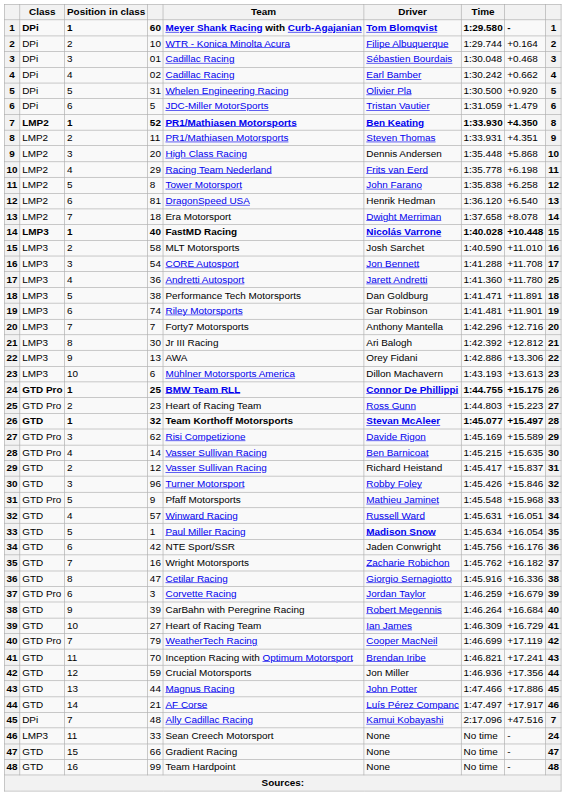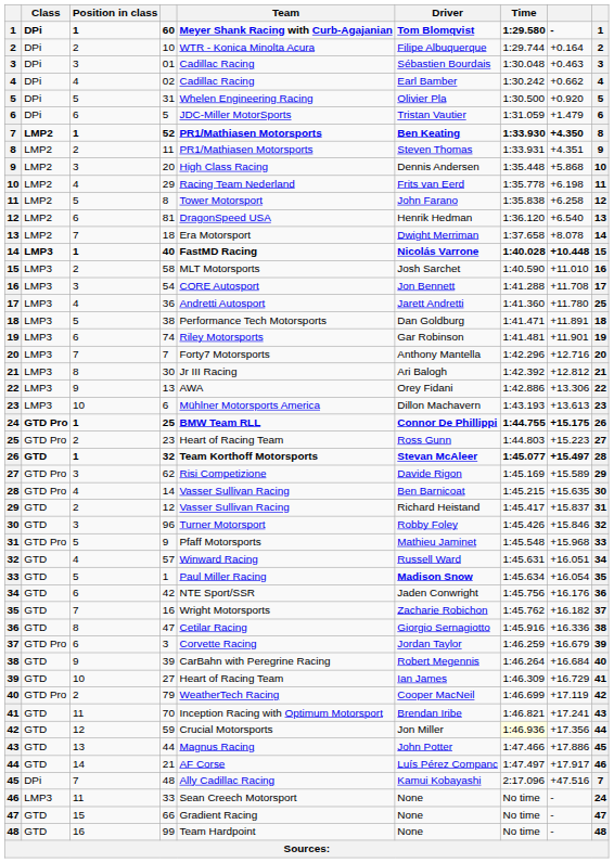row 4 | column 8: +0.468 -> +0.463
row 41 | Position in class: 7 -> 2
row 43 | Time: no background -> lightyellow background
